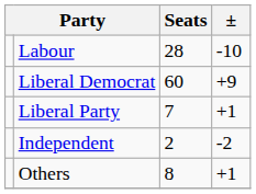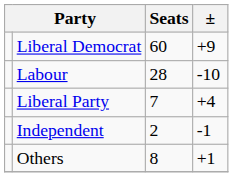rows swapped: Liberal Democrat <-> Labour
Liberal Party | ±: +1 -> +4
Independent | ±: -2 -> -1
